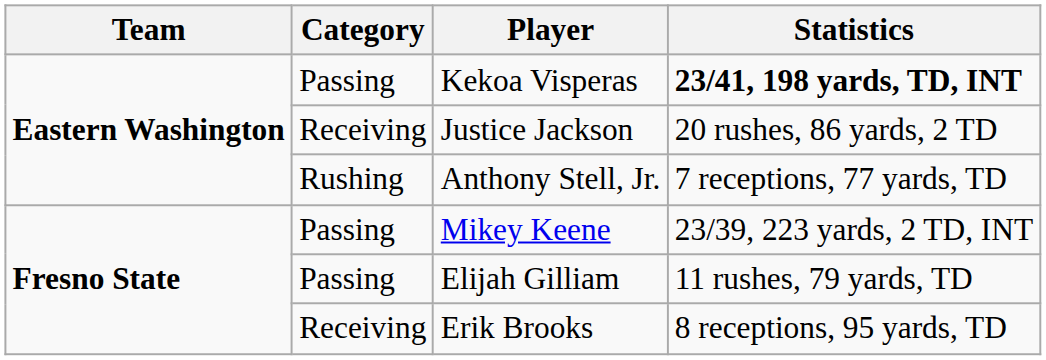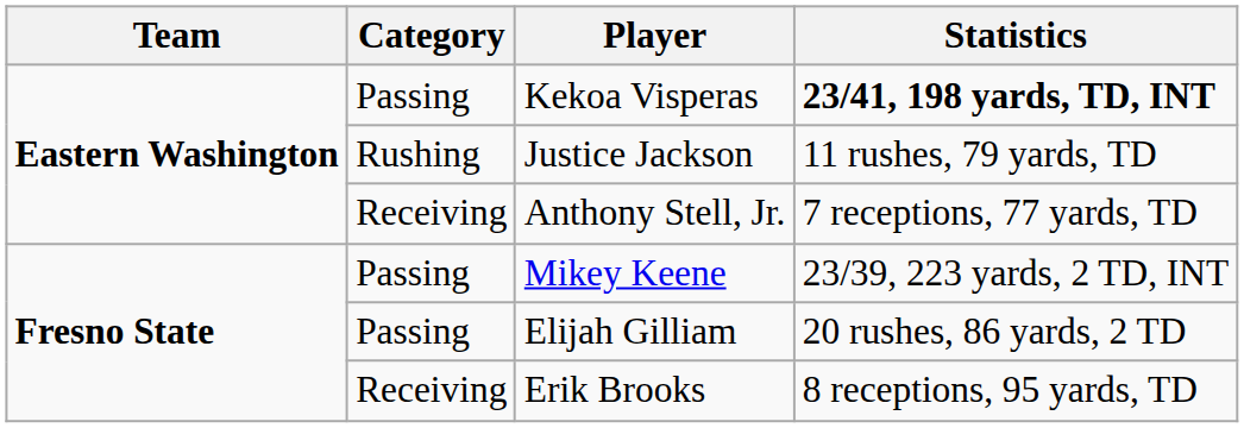Justice Jackson | Category: Receiving -> Rushing
Justice Jackson | Statistics: 20 rushes, 86 yards, 2 TD -> 11 rushes, 79 yards, TD
Anthony Stell, Jr. | Category: Rushing -> Receiving
Elijah Gilliam | Statistics: 11 rushes, 79 yards, TD -> 20 rushes, 86 yards, 2 TD
